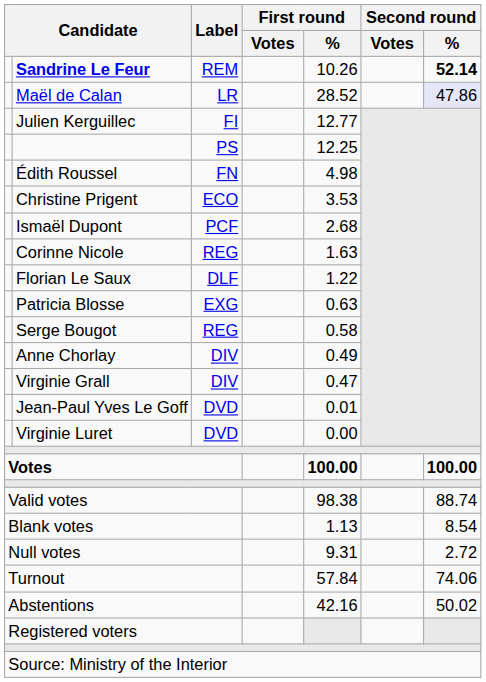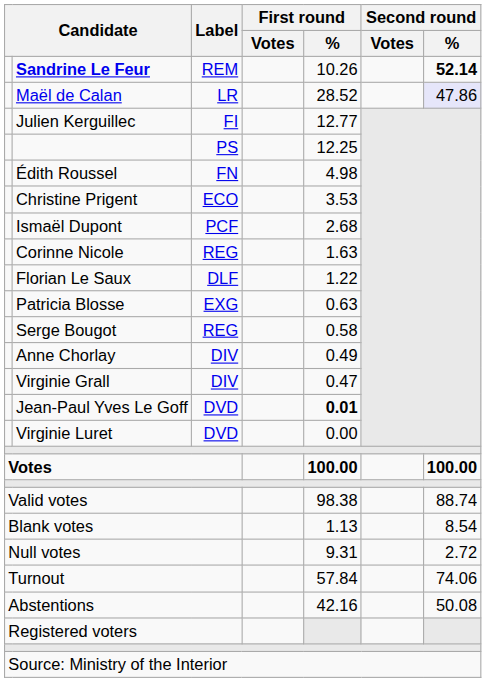Jean-Paul Yves Le Goff | First round / %: normal -> bold
Abstentions | Second round / %: 50.02 -> 50.08
